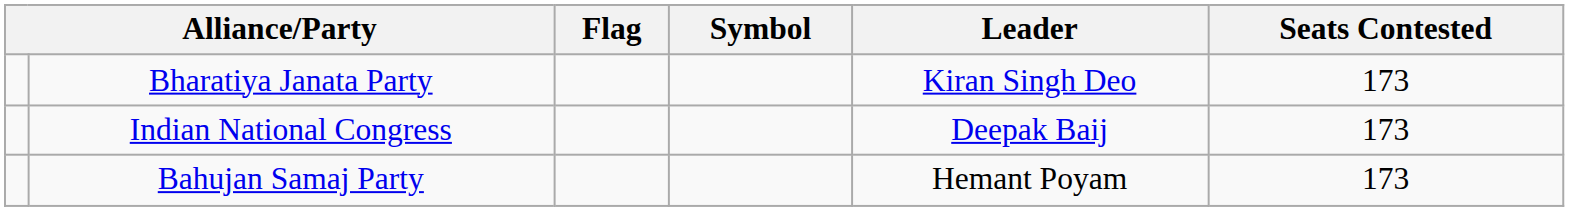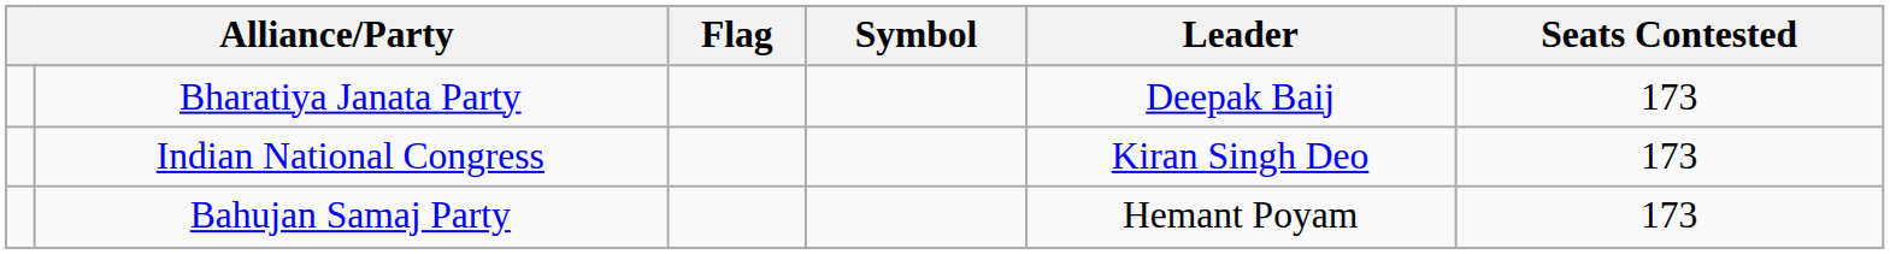Bharatiya Janata Party | Leader: Kiran Singh Deo -> Deepak Baij
Indian National Congress | Leader: Deepak Baij -> Kiran Singh Deo
